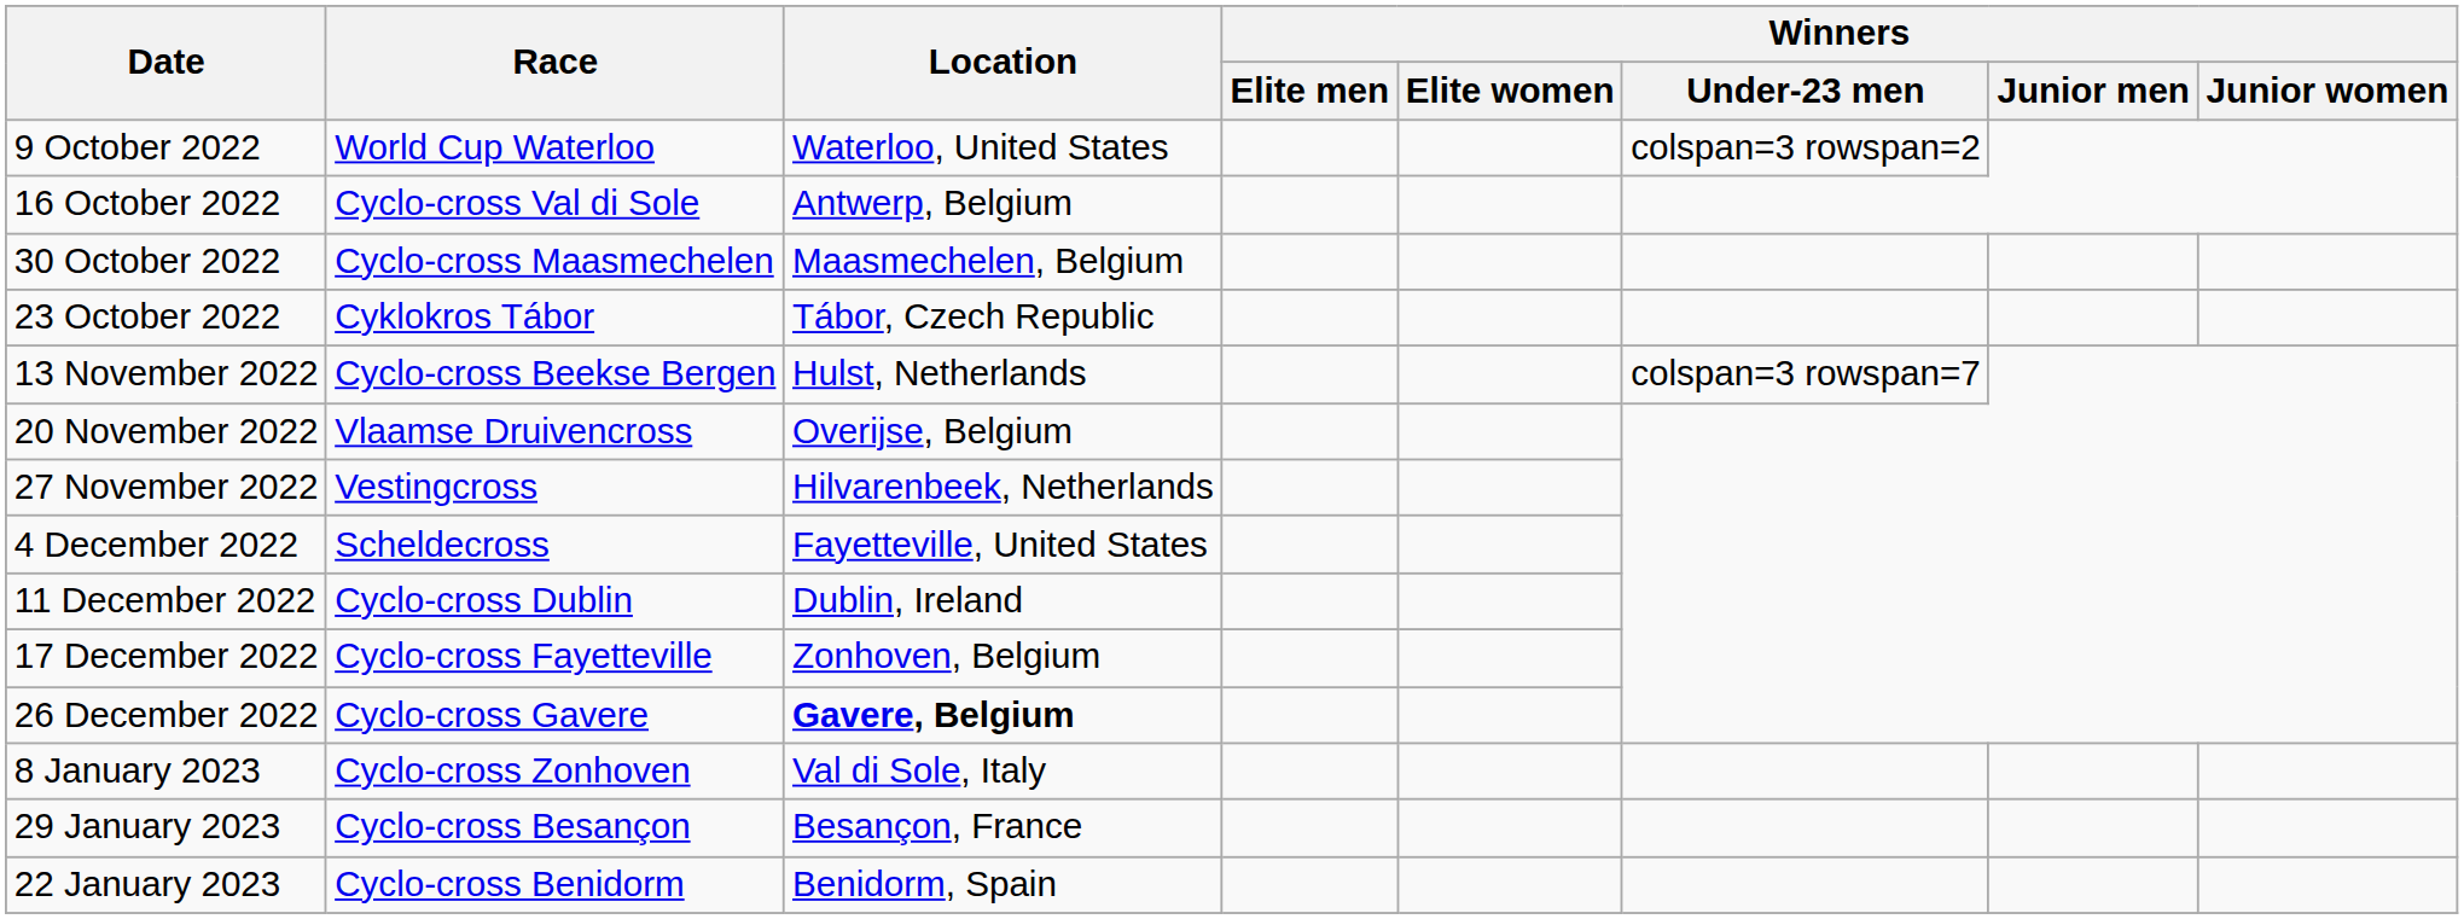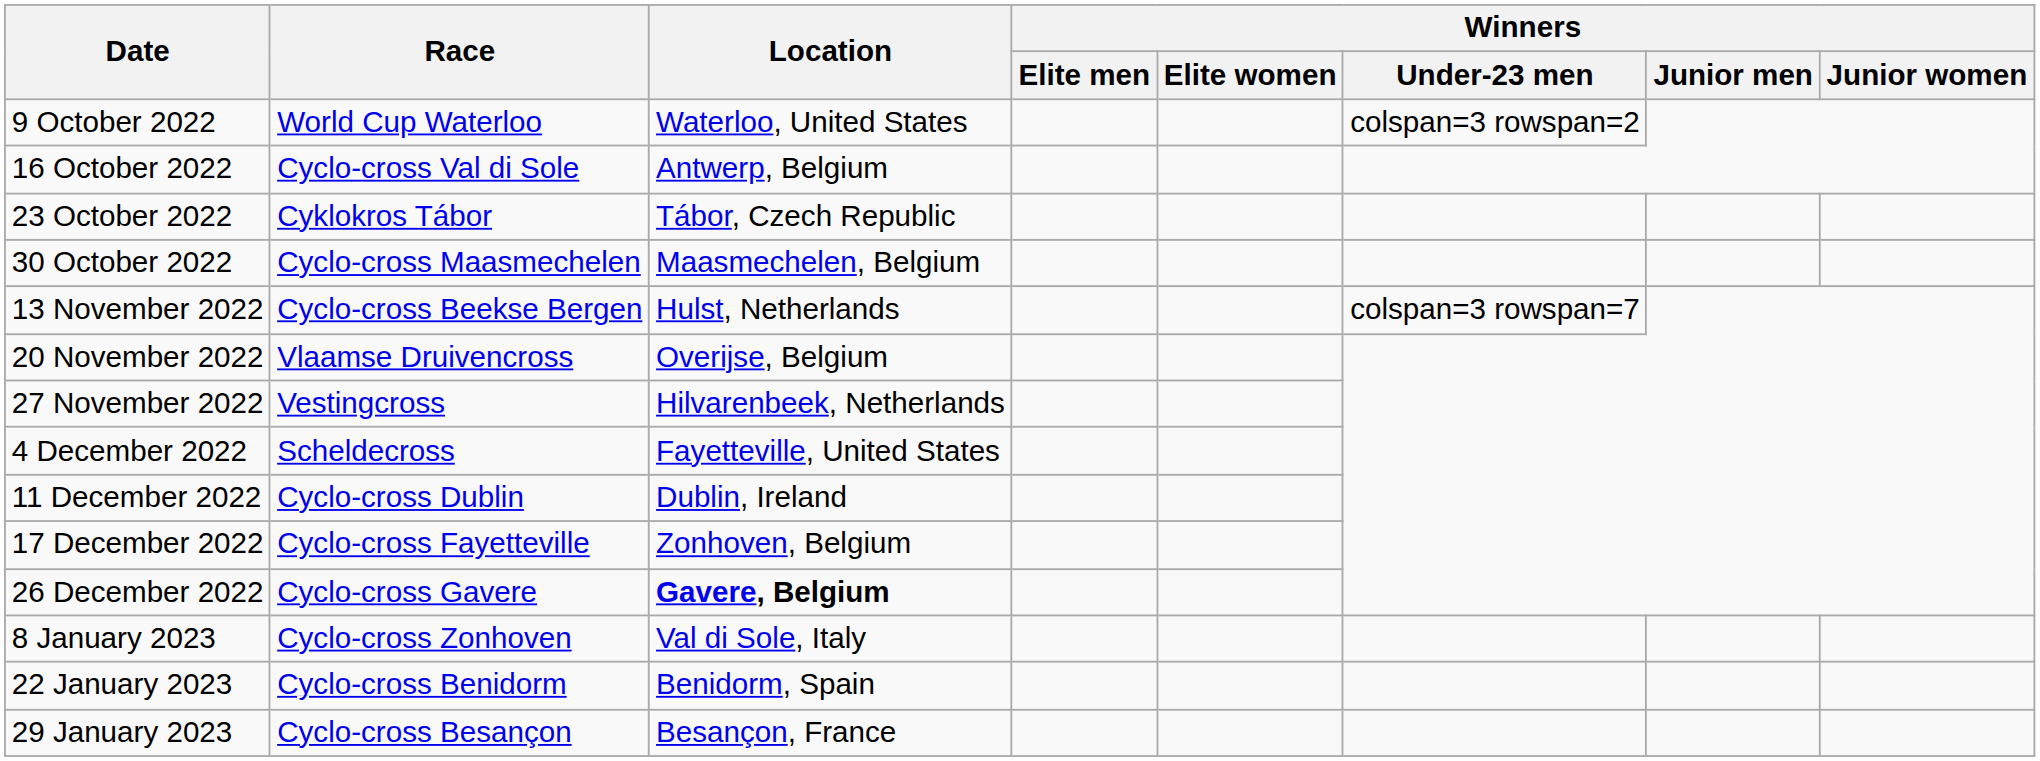rows swapped: 23 October 2022 <-> 30 October 2022
rows swapped: 22 January 2023 <-> 29 January 2023
